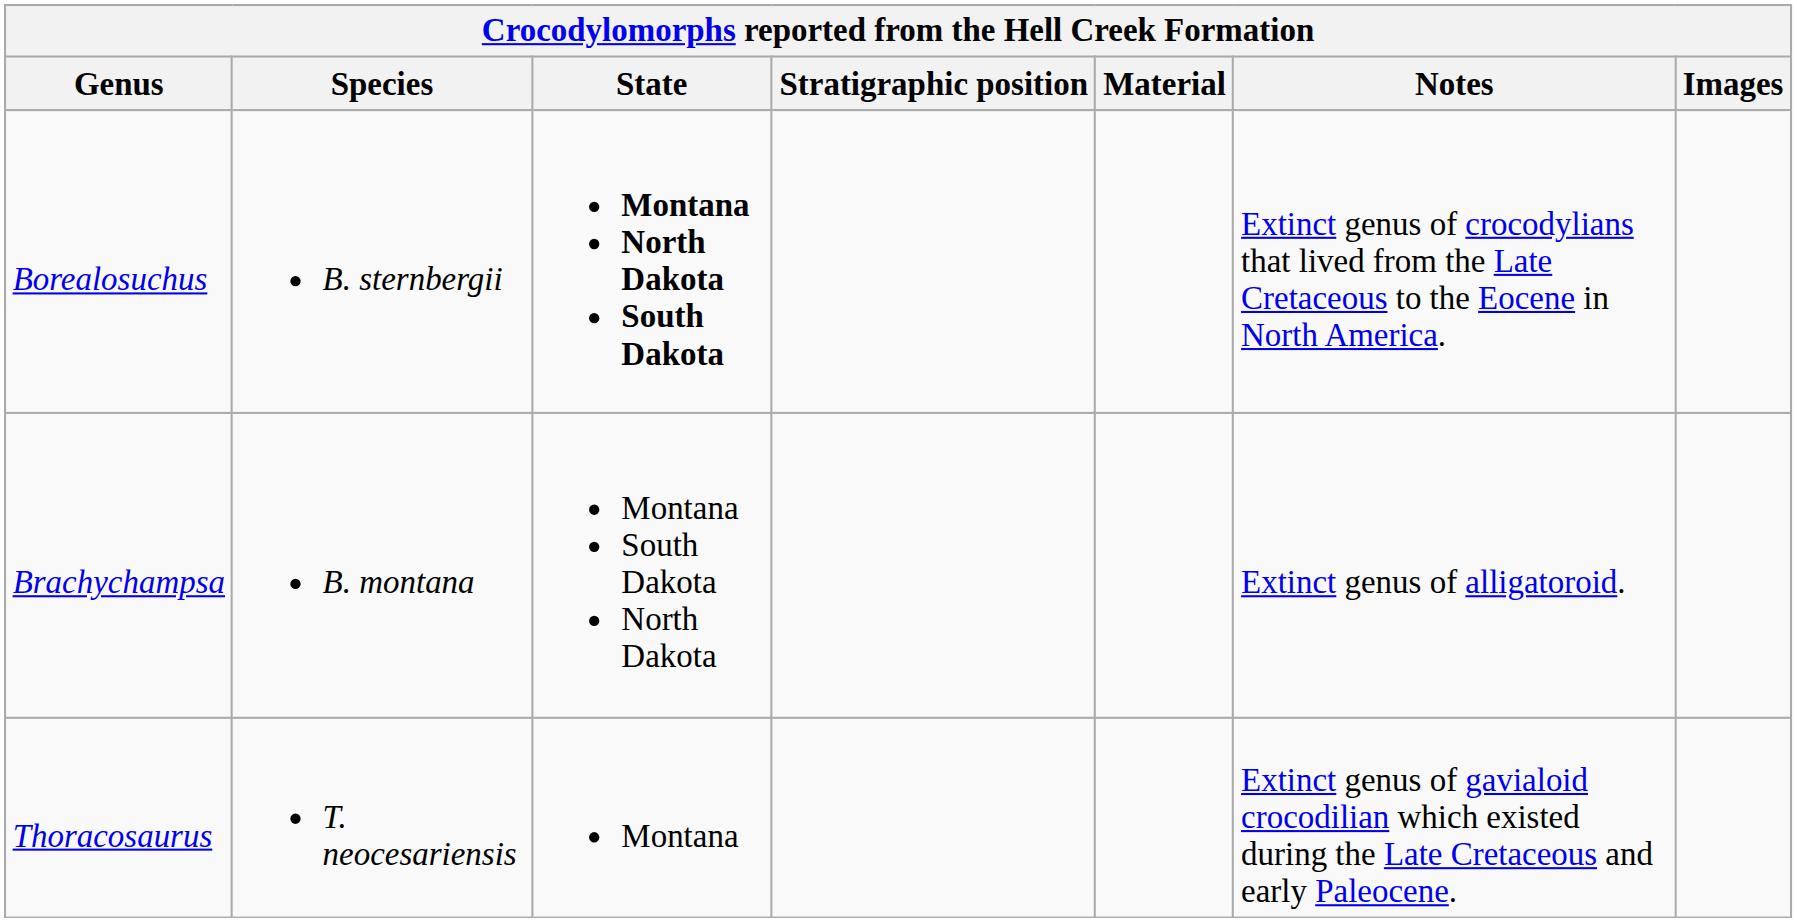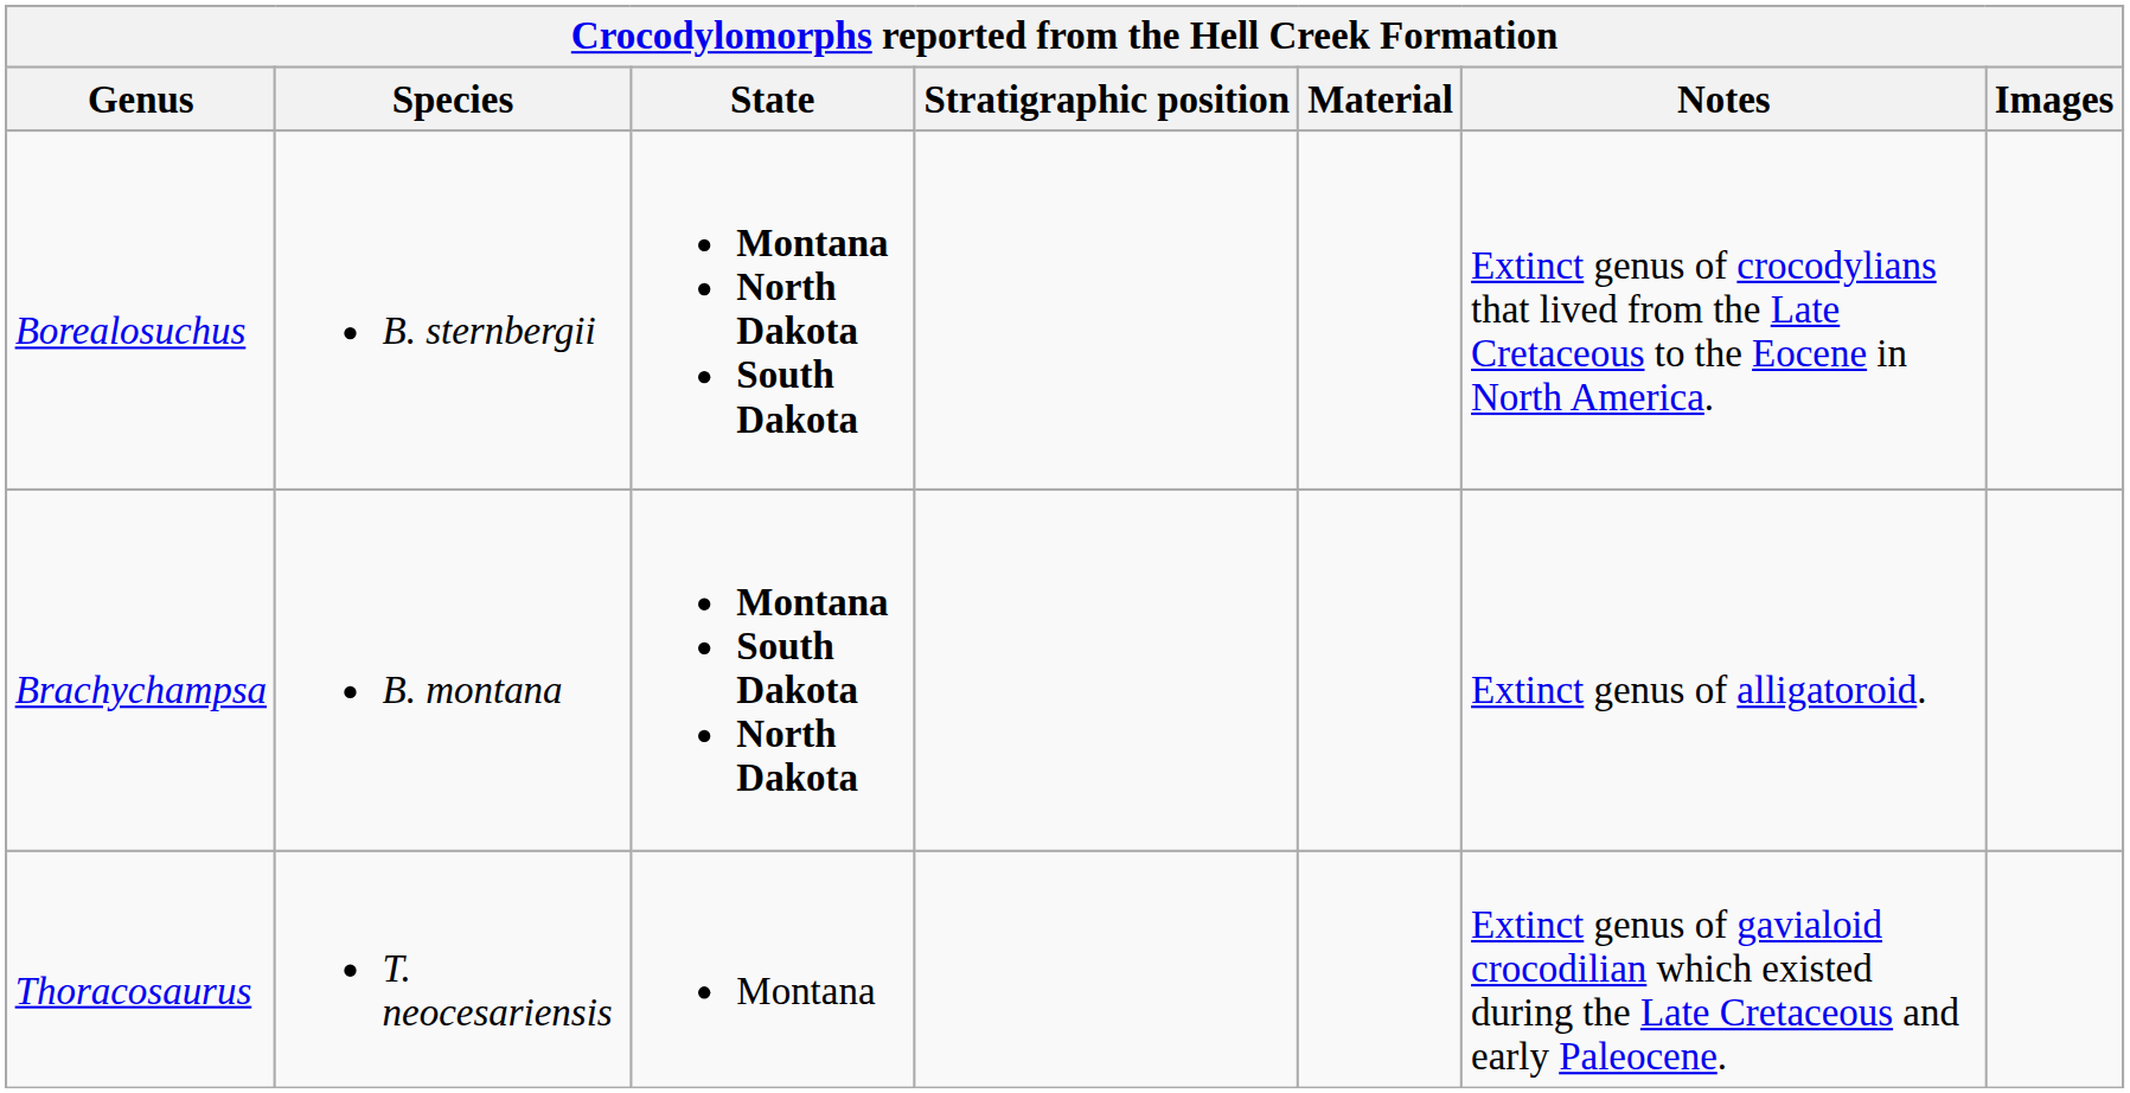Brachychampsa | State: normal -> bold
